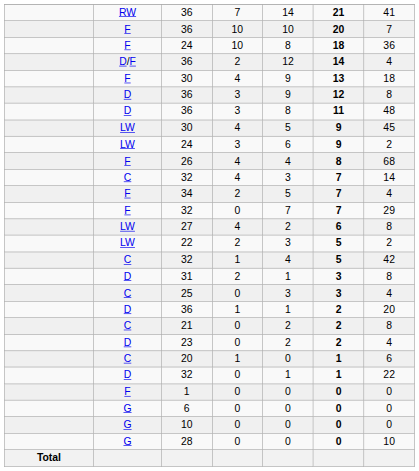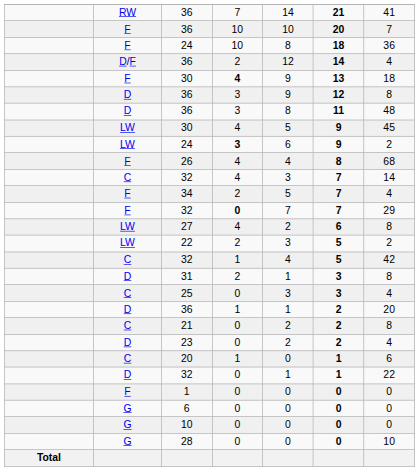F / 30 | column 4: normal -> bold
LW / 24 | column 4: normal -> bold
F / 32 | column 4: normal -> bold
